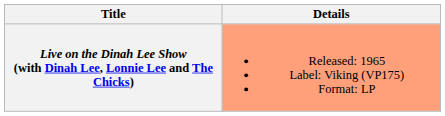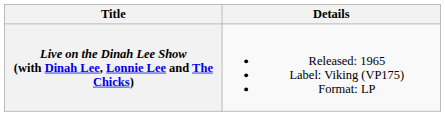row 2 | Details: lightsalmon background -> no background
